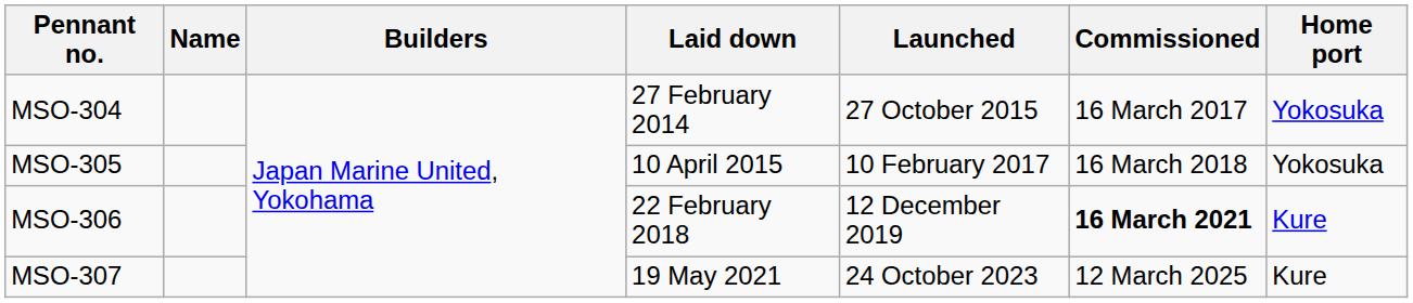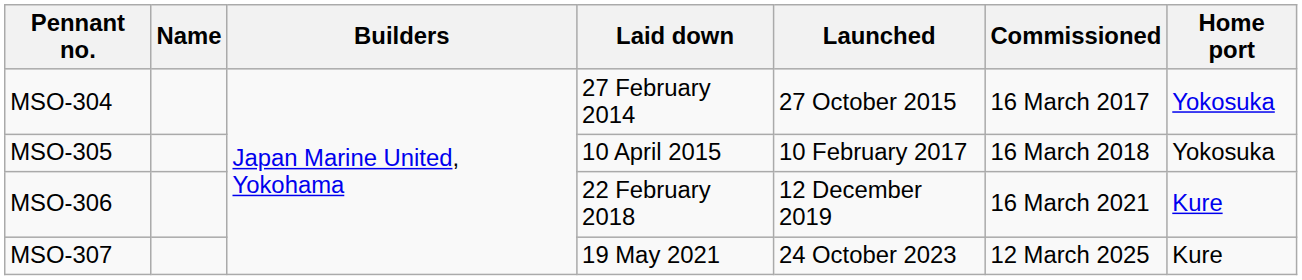MSO-306 | Commissioned: bold -> normal
